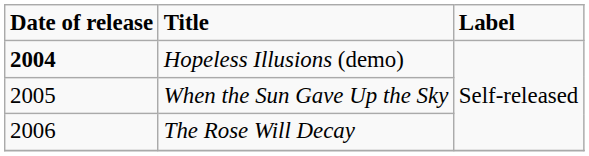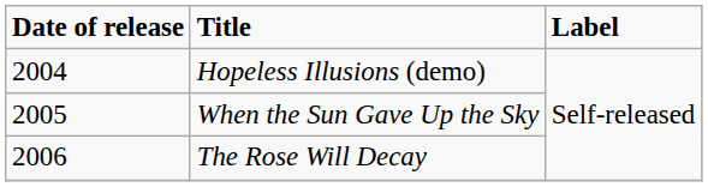Hopeless Illusions (demo) | Date of release: bold -> normal
